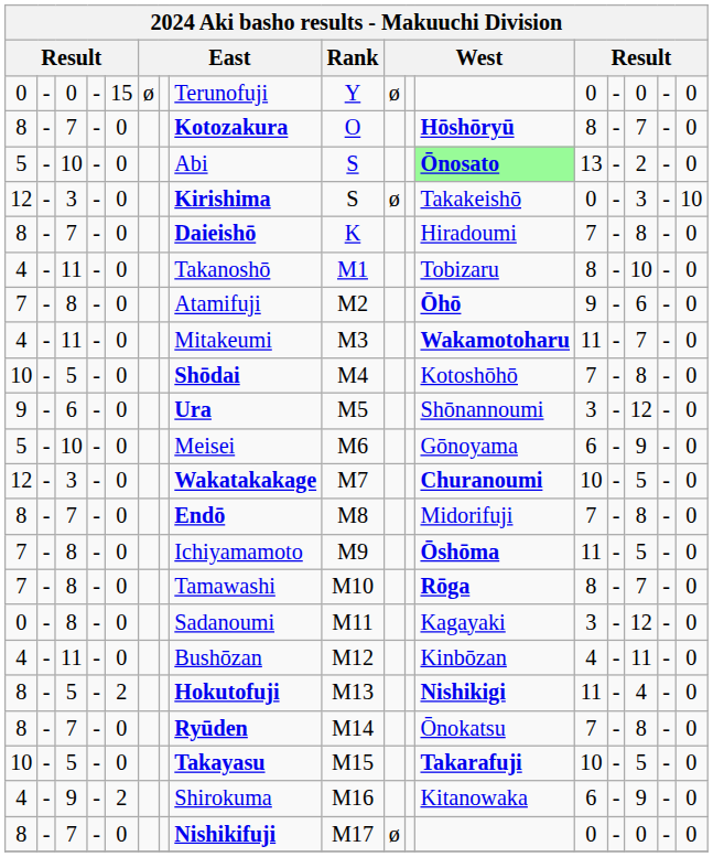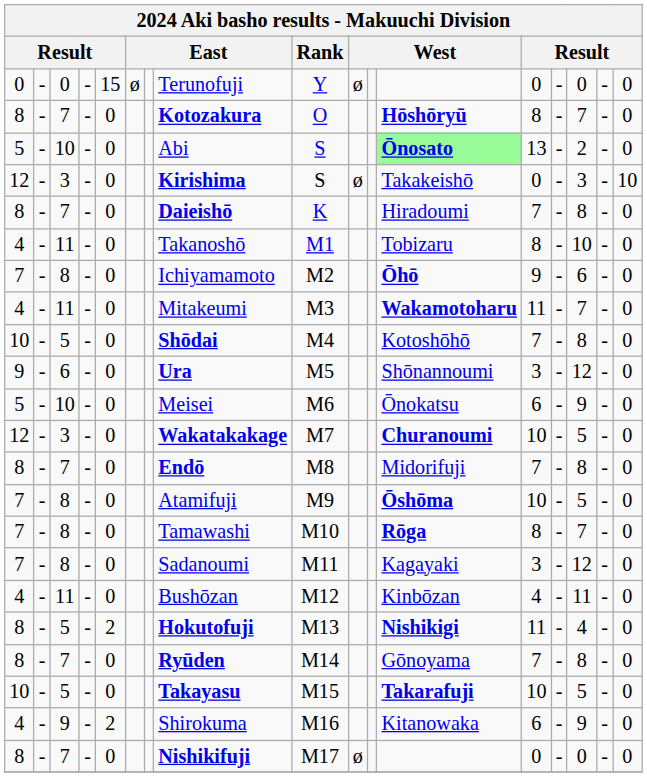row 9 | column 8: Atamifuji -> Ichiyamamoto
row 13 | column 12: Gōnoyama -> Ōnokatsu
row 16 | column 8: Ichiyamamoto -> Atamifuji
row 16 | column 13: 11 -> 10
row 18 | column 1: 0 -> 7
row 21 | column 12: Ōnokatsu -> Gōnoyama
